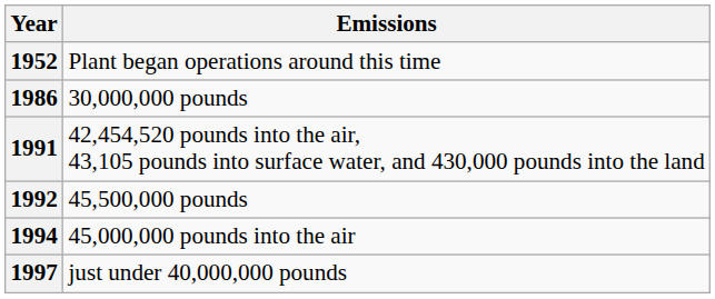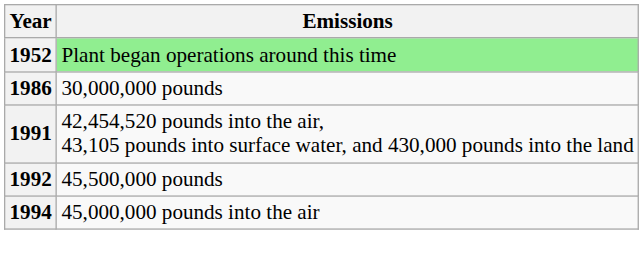1952 | Emissions: no background -> lightgreen background
- row: 1997 | just under 40,000,000 pounds
